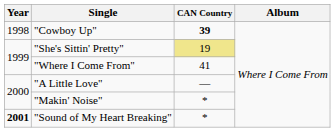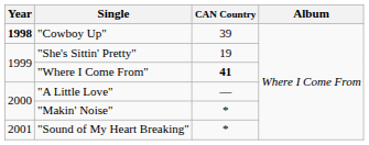"Cowboy Up" | Year: normal -> bold
"Cowboy Up" | CAN Country: bold -> normal
"She's Sittin' Pretty" | CAN Country: khaki background -> no background
"Where I Come From" | CAN Country: normal -> bold
"Sound of My Heart Breaking" | Year: bold -> normal
